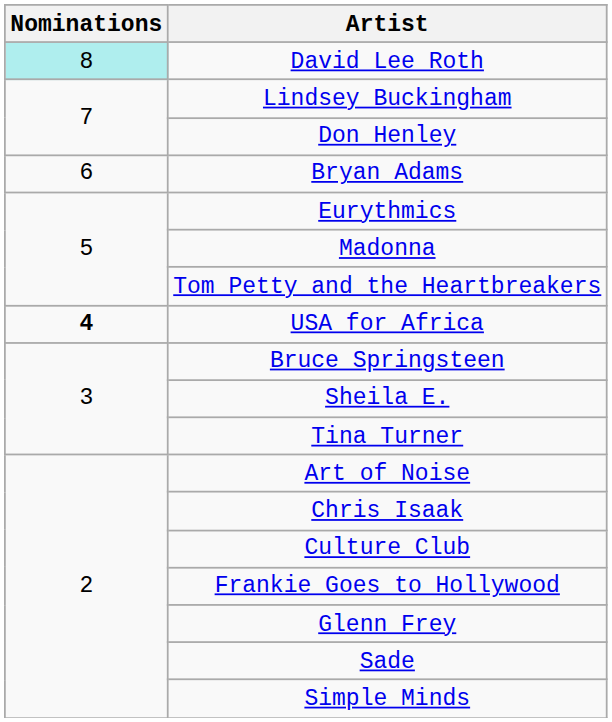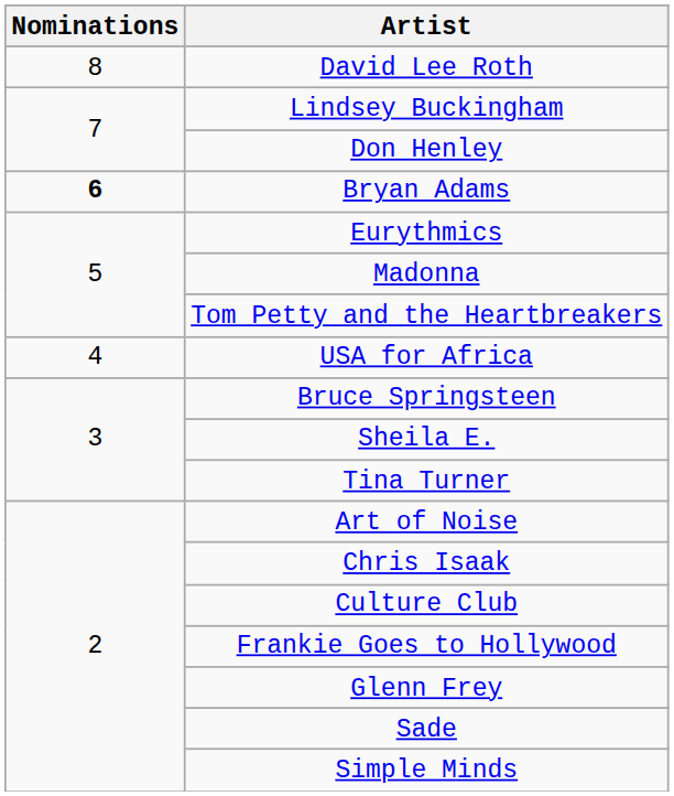David Lee Roth | Nominations: paleturquoise background -> no background
Bryan Adams | Nominations: normal -> bold
USA for Africa | Nominations: bold -> normal
